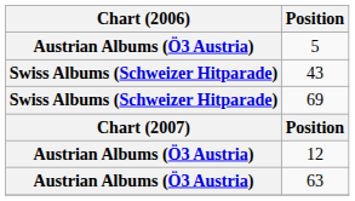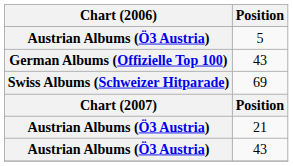row 3 | Chart (2006): Swiss Albums (Schweizer Hitparade) -> German Albums (Offizielle Top 100)
row 6 | Position: 12 -> 21
row 7 | Position: 63 -> 43
